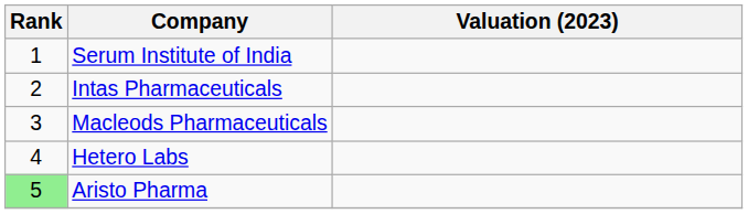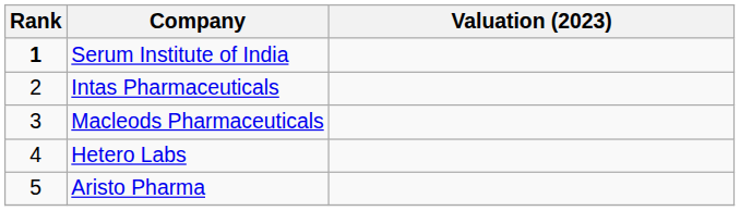Serum Institute of India | Rank: normal -> bold
Aristo Pharma | Rank: lightgreen background -> no background
